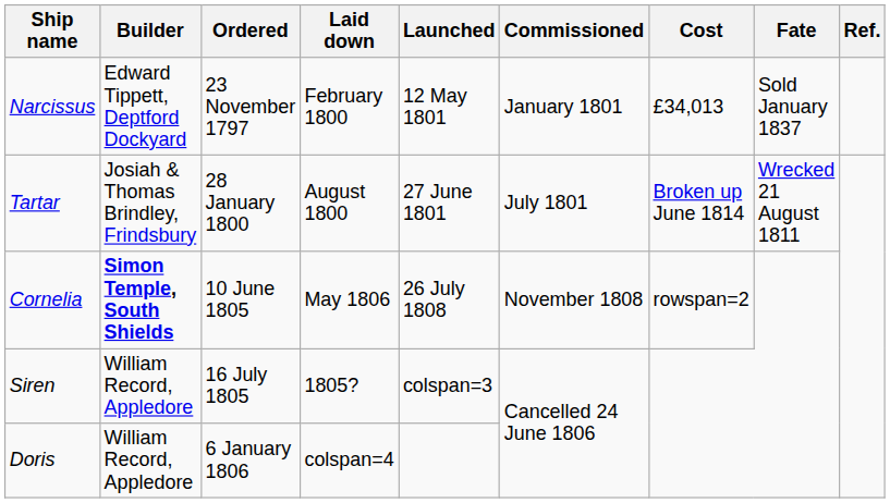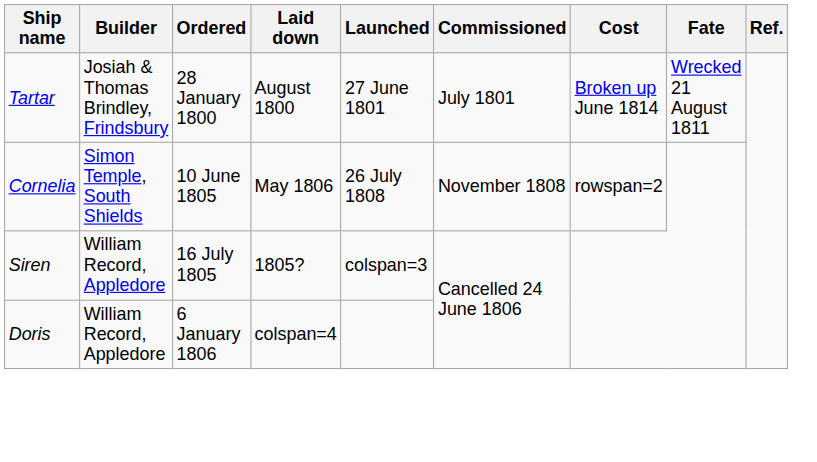- row: Narcissus | Edward Tippett, Deptford Dockyard | 23 November 1797 | February 1800 | 12 May 1801 | January 1801 | £34,013 | Sold January 1837
Cornelia | Builder: bold -> normal
